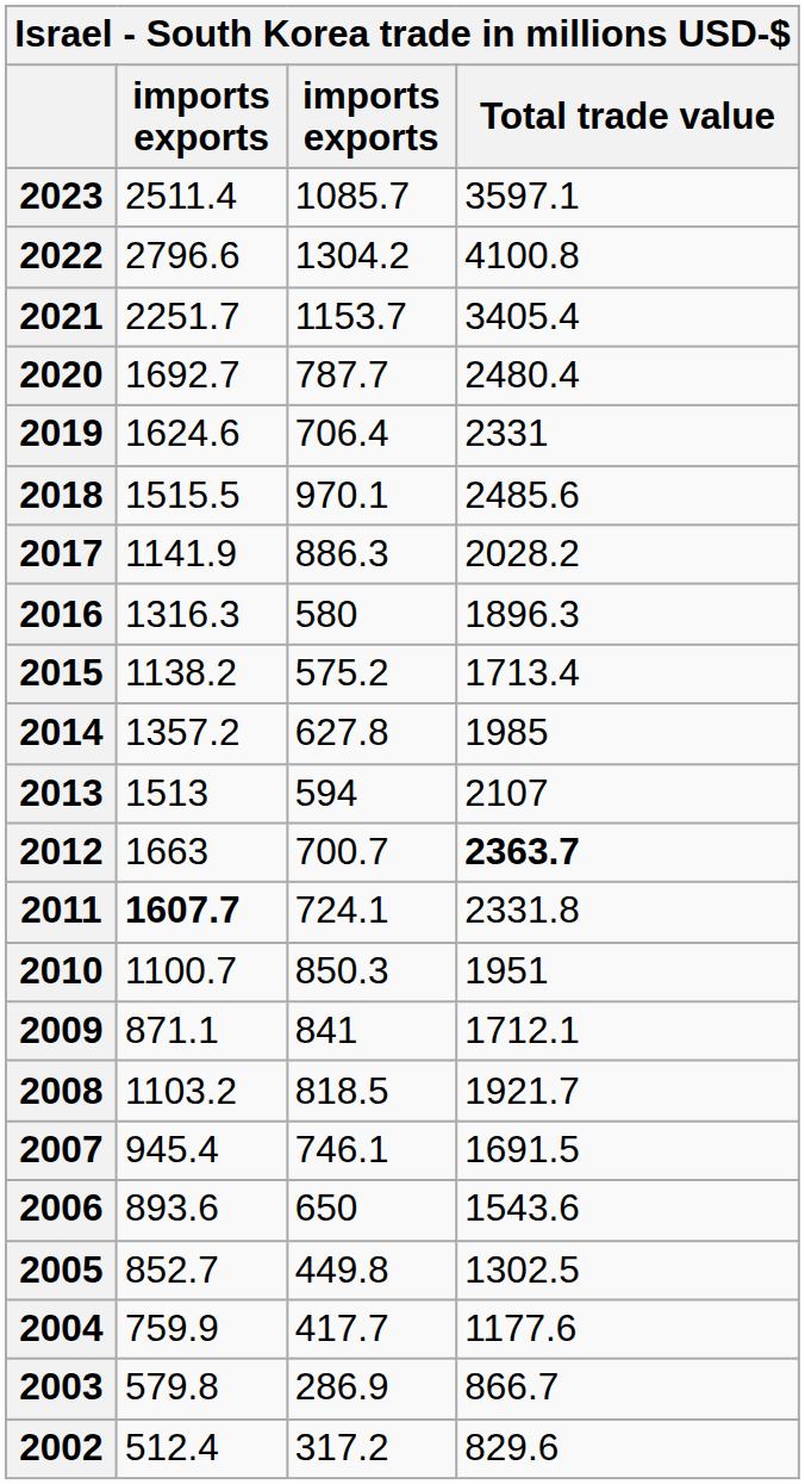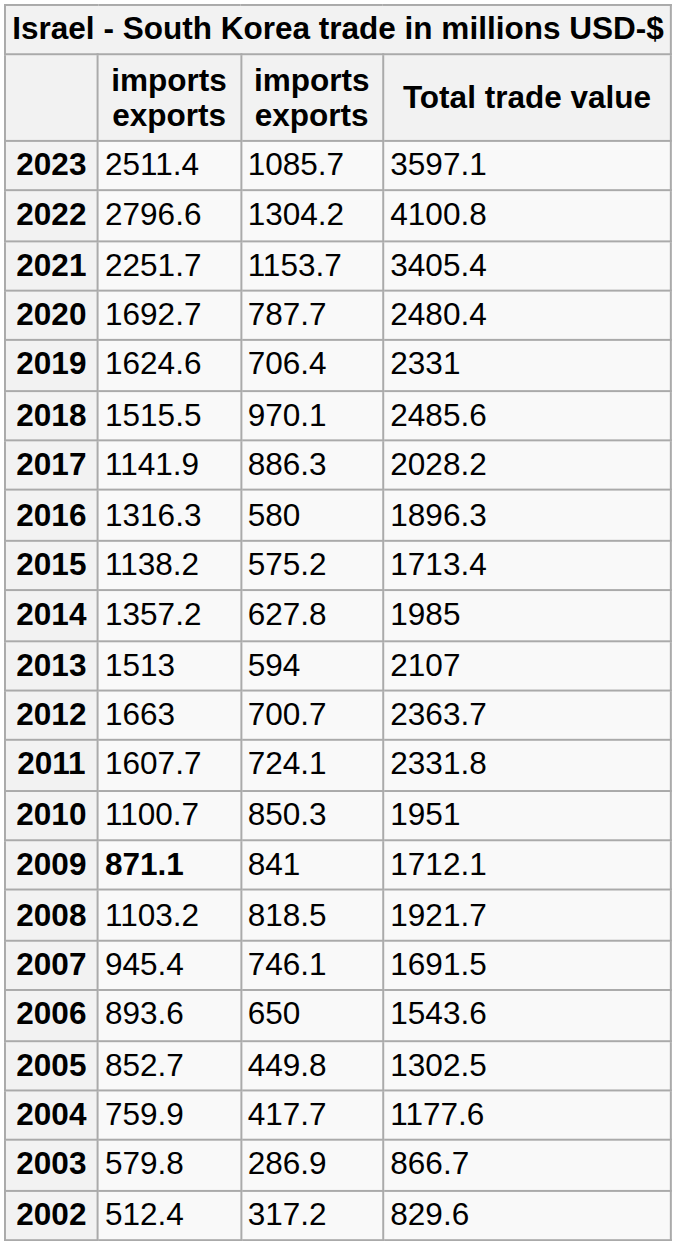2012 | Total trade value: bold -> normal
2011 | column 2: bold -> normal
2009 | column 2: normal -> bold
